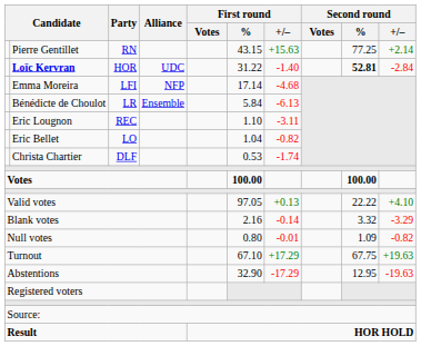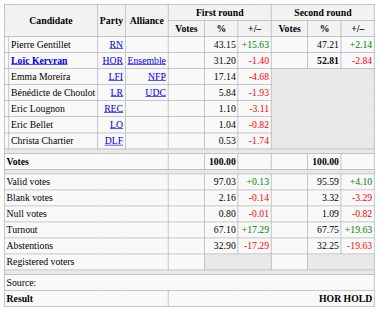Pierre Gentillet | Second round / %: 77.25 -> 47.21
Loïc Kervran | Alliance: UDC -> Ensemble
Loïc Kervran | First round / %: 31.22 -> 31.20
Bénédicte de Choulot | Alliance: Ensemble -> UDC
Bénédicte de Choulot | First round / +/–: -6.13 -> -1.93
Valid votes | First round / %: 97.05 -> 97.03
Valid votes | Second round / %: 22.22 -> 95.59
Abstentions | Second round / %: 12.95 -> 32.25
